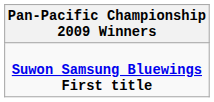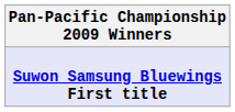row 2 | column 1: no background -> lavender background
